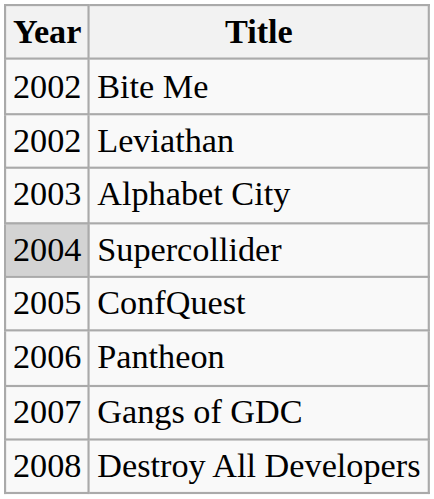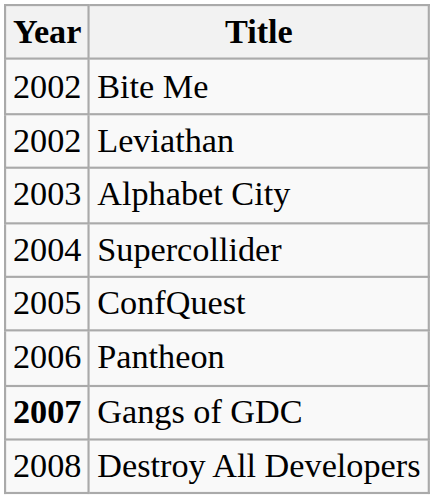Supercollider | Year: lightgrey background -> no background
Gangs of GDC | Year: normal -> bold
